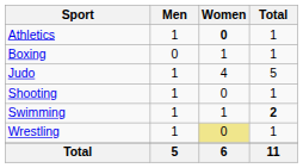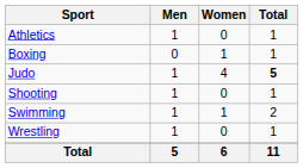Athletics | Women: bold -> normal
Judo | Total: normal -> bold
Swimming | Total: bold -> normal
Wrestling | Women: khaki background -> no background
